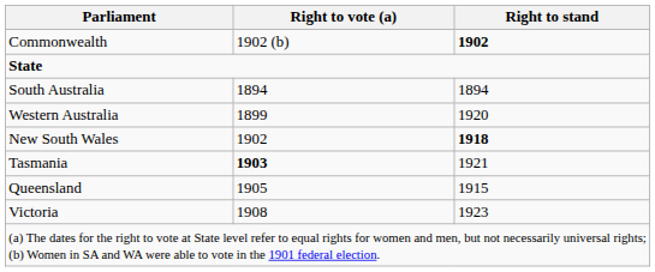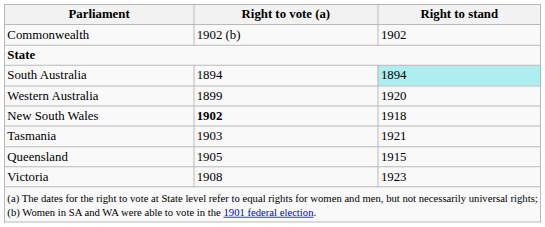Commonwealth | Right to stand: bold -> normal
South Australia | Right to stand: no background -> paleturquoise background
New South Wales | Right to vote (a): normal -> bold
New South Wales | Right to stand: bold -> normal
Tasmania | Right to vote (a): bold -> normal
